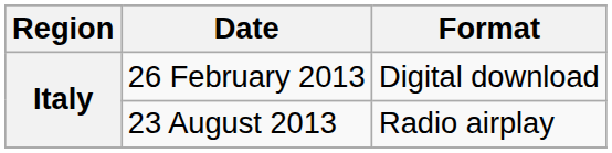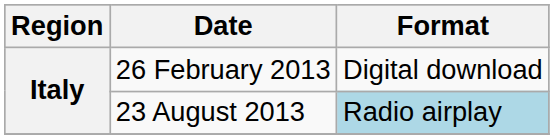23 August 2013 | Format: no background -> lightblue background
